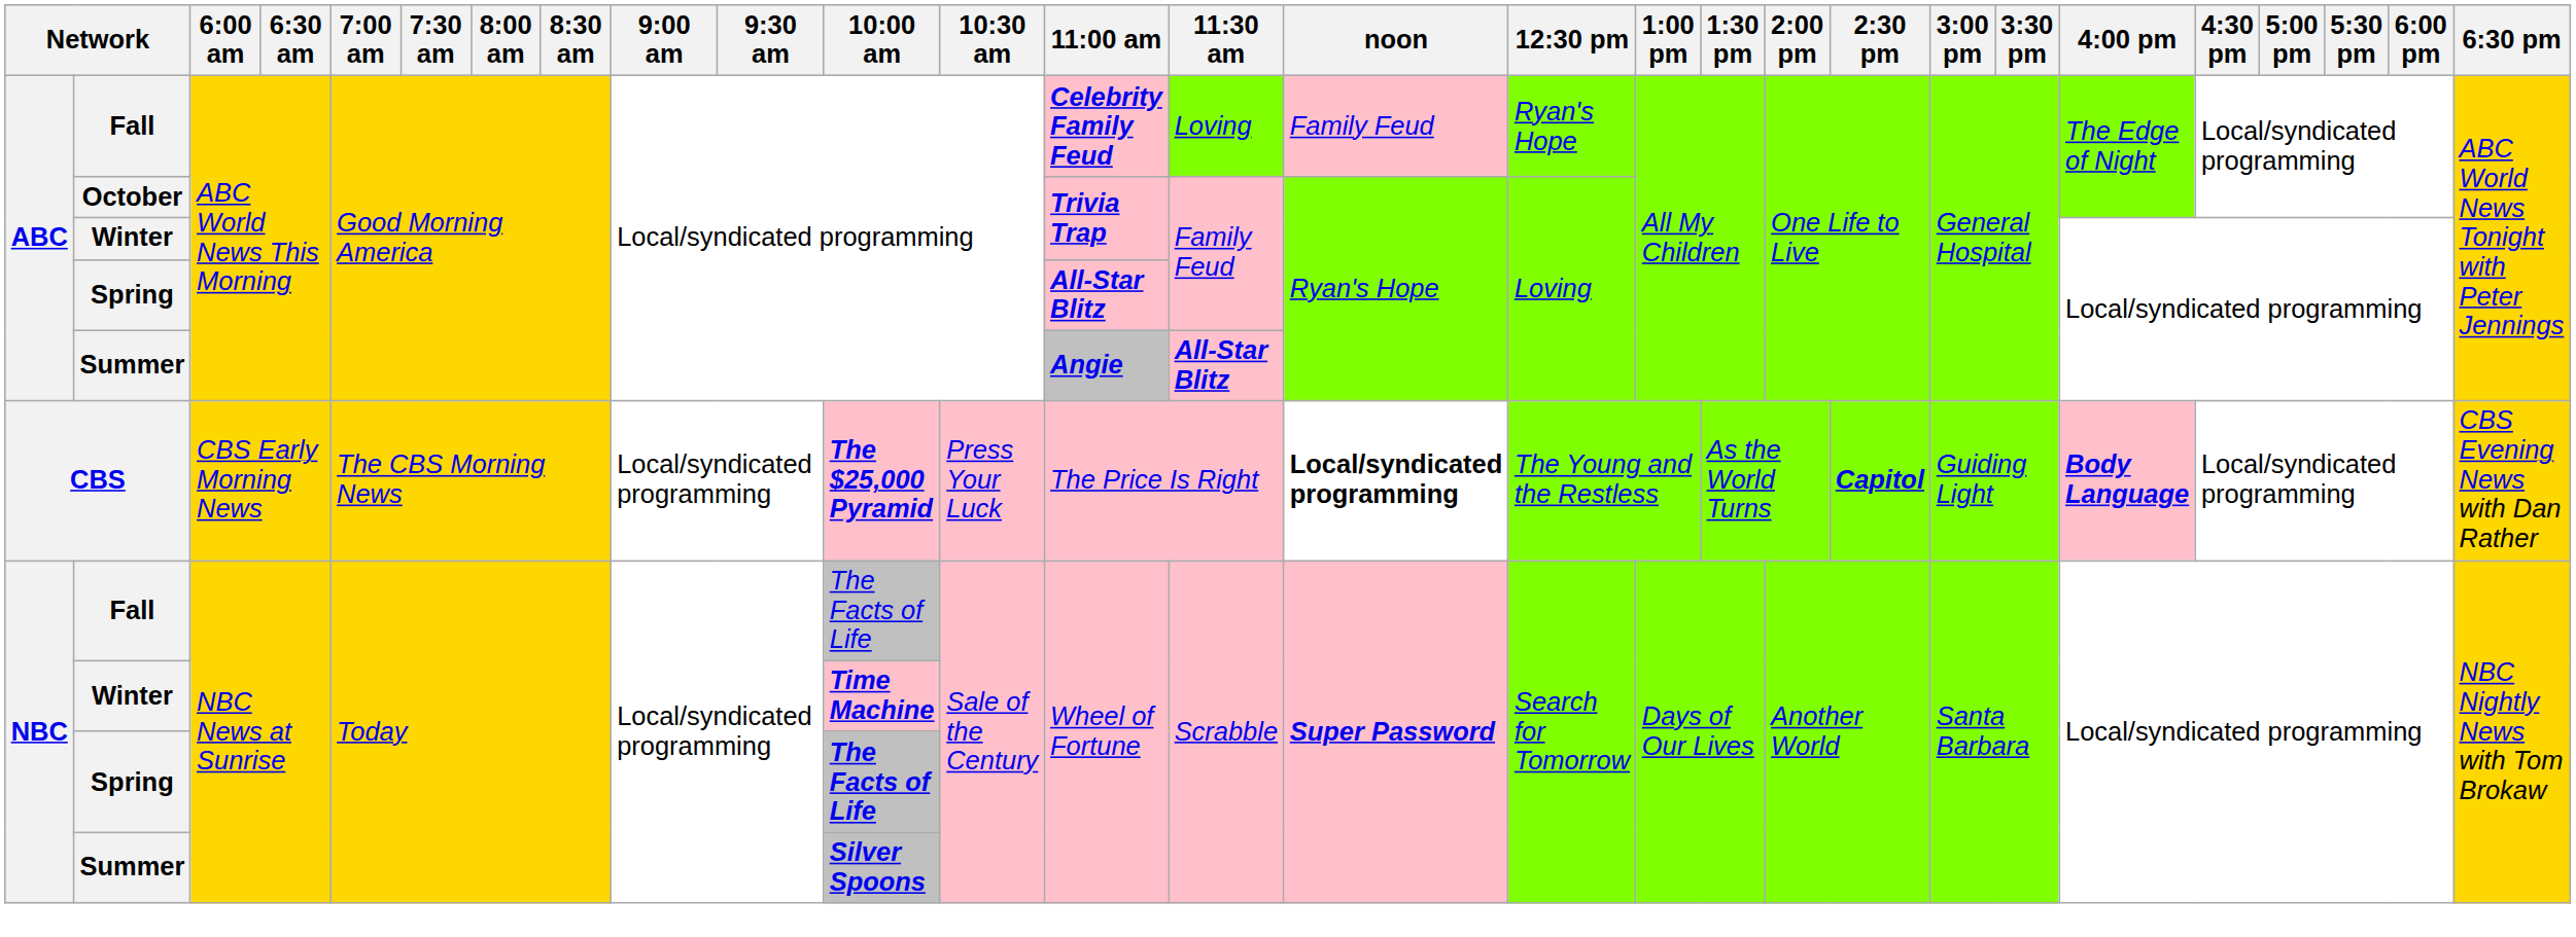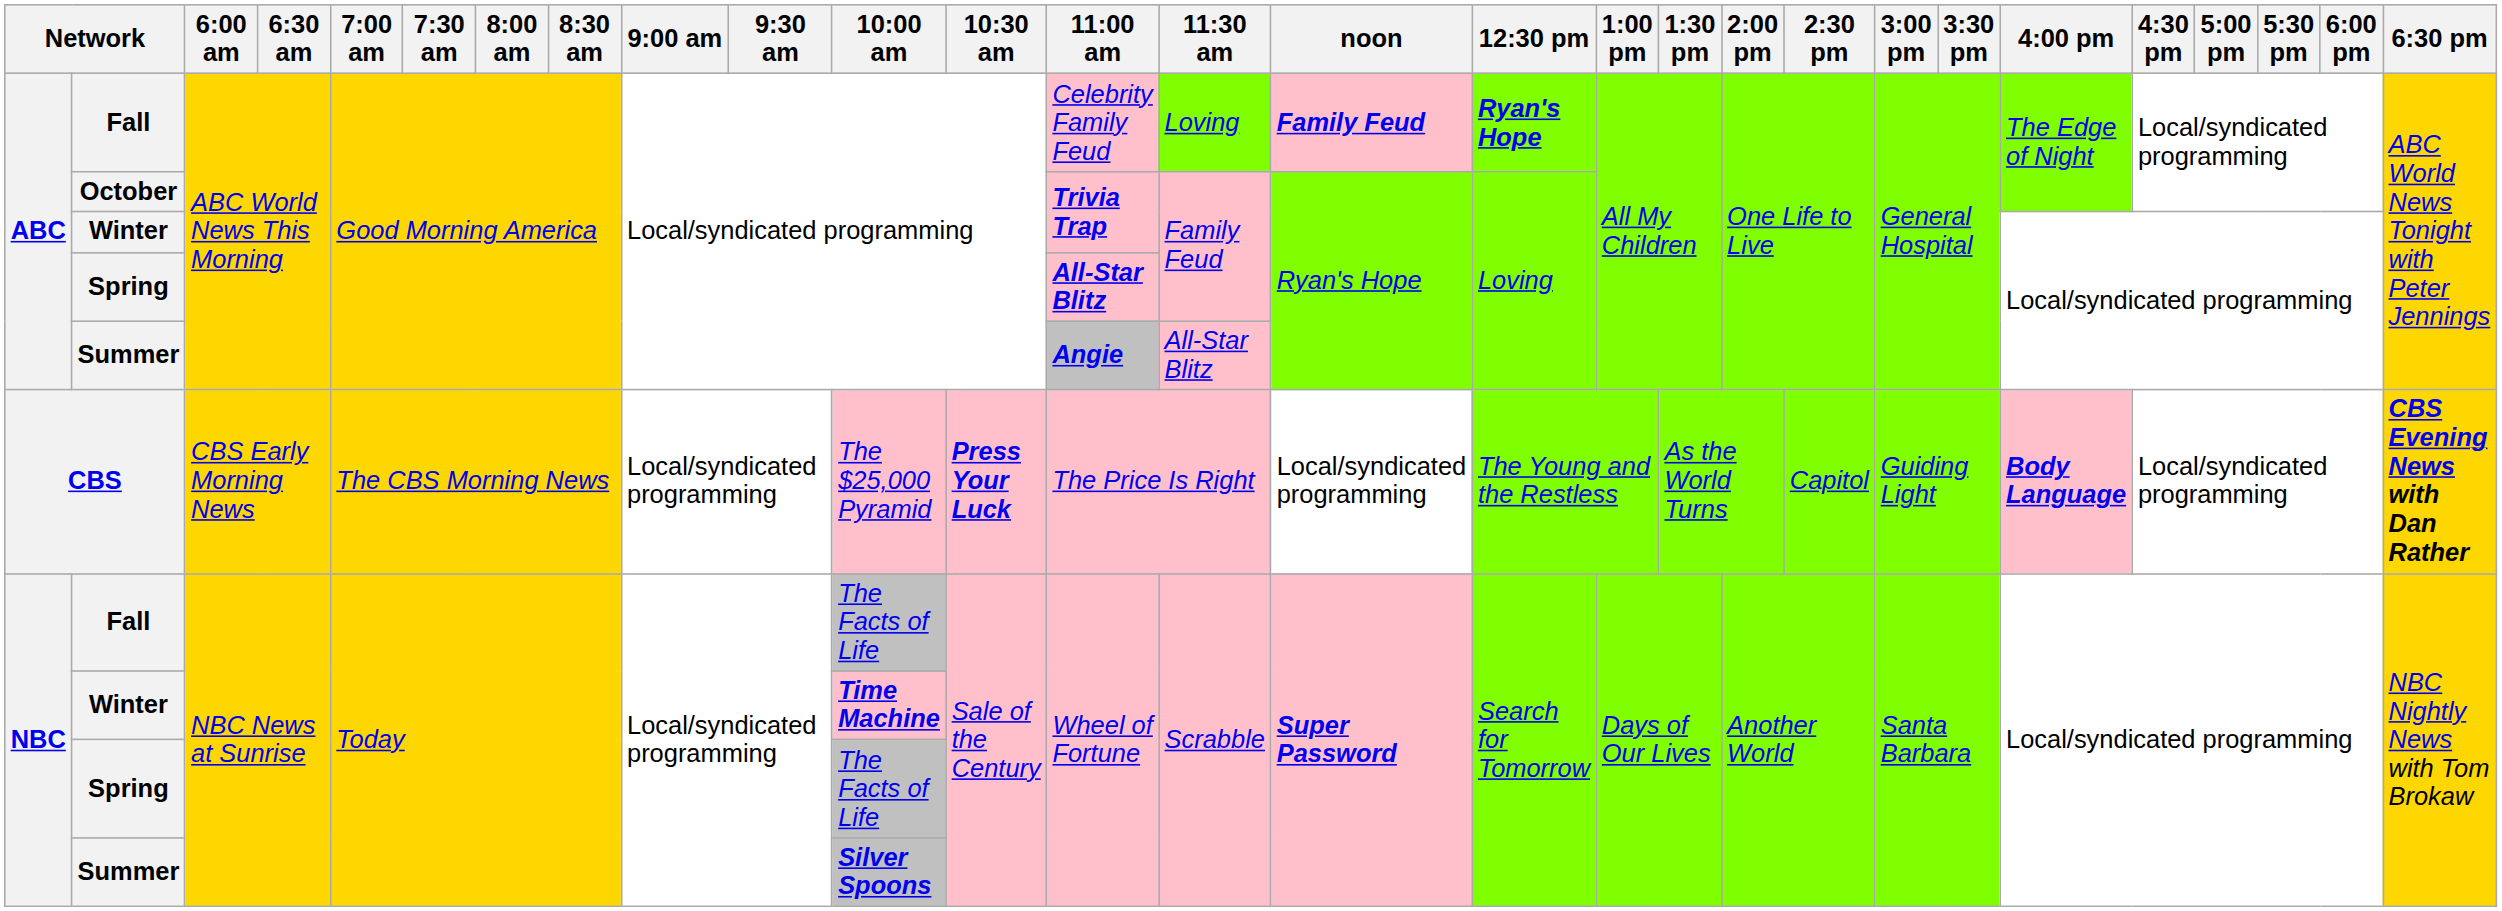ABC / Fall | 11:00 am: bold -> normal
ABC / Fall | noon: normal -> bold
ABC / Fall | 12:30 pm: normal -> bold
ABC / Summer | 11:30 am: bold -> normal
CBS | 10:00 am: bold -> normal
CBS | 10:30 am: normal -> bold
CBS | noon: bold -> normal
CBS | 2:30 pm: bold -> normal
CBS | 6:30 pm: normal -> bold
NBC / Spring | 10:00 am: bold -> normal
